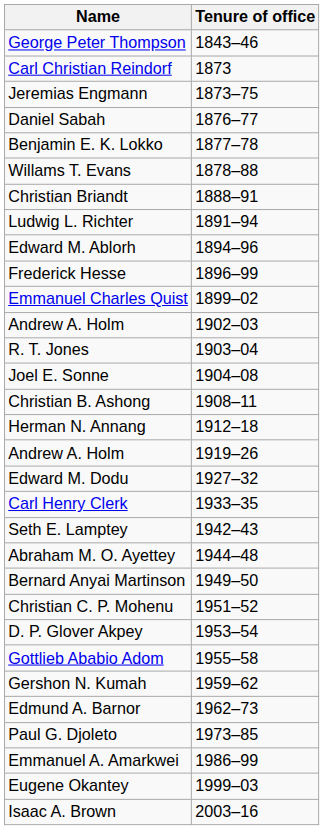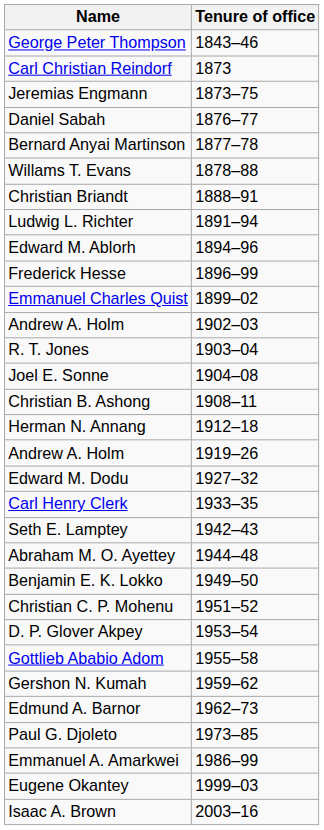row 6 | Name: Benjamin E. K. Lokko -> Bernard Anyai Martinson
row 23 | Name: Bernard Anyai Martinson -> Benjamin E. K. Lokko
